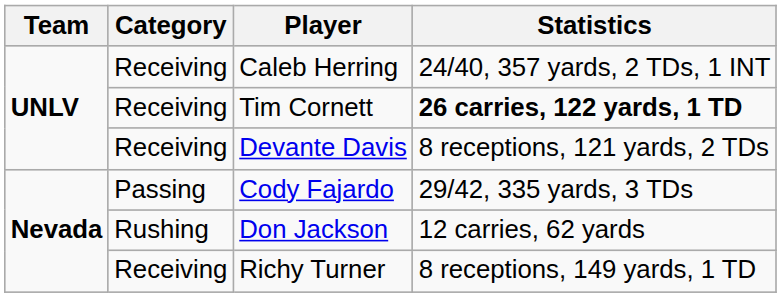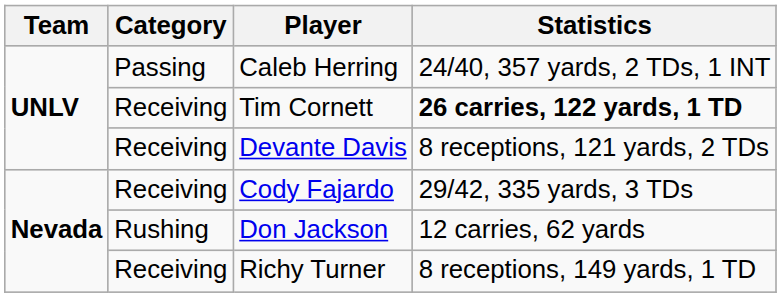Caleb Herring | Category: Receiving -> Passing
Cody Fajardo | Category: Passing -> Receiving
